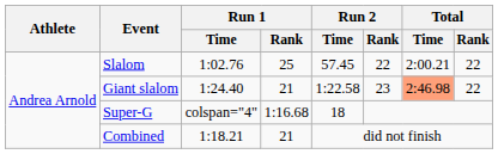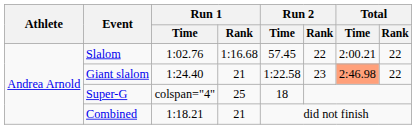Slalom | Run 1 / Rank: 25 -> 1:16.68
Super-G | Run 1 / Rank: 1:16.68 -> 25
